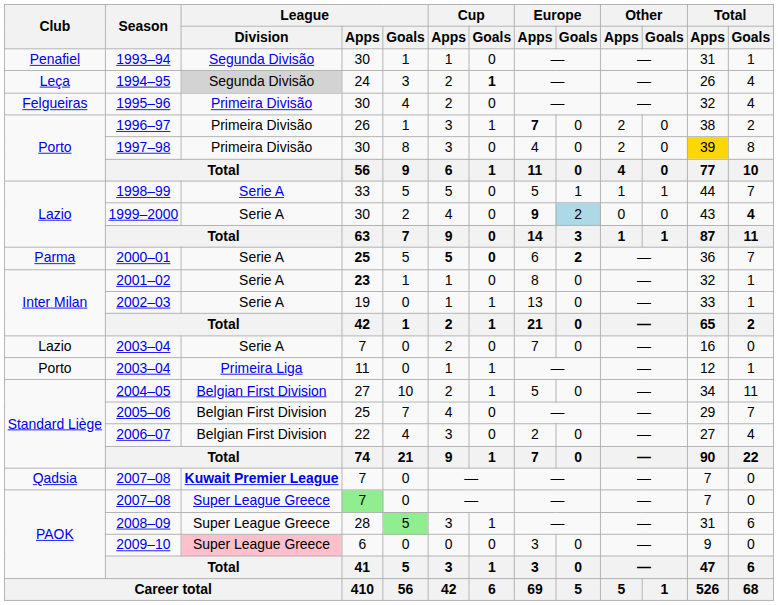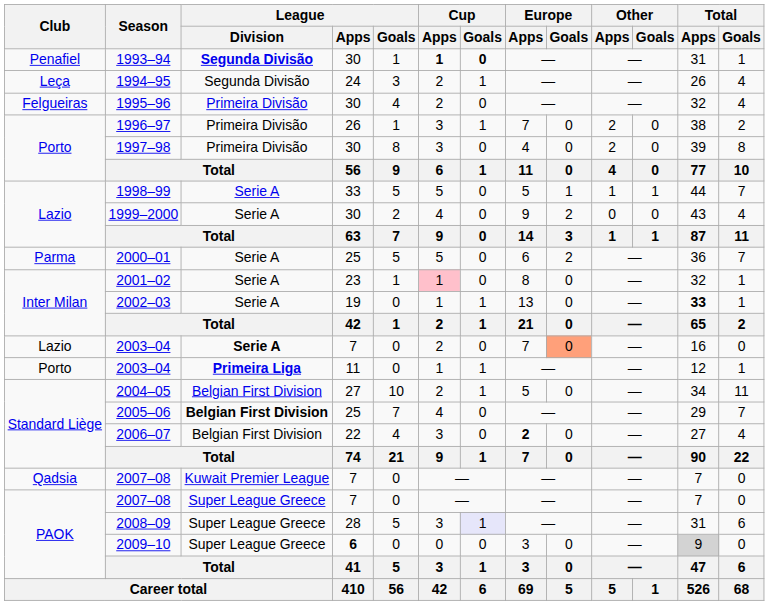1993–94 | League / Division: normal -> bold
1993–94 | Cup / Apps: normal -> bold
1993–94 | Cup / Goals: normal -> bold
1994–95 | League / Division: lightgrey background -> no background
1994–95 | Cup / Goals: bold -> normal
1996–97 | Europe / Apps: bold -> normal
1997–98 | Total / Apps: gold background -> no background
1999–2000 | Europe / Apps: bold -> normal
1999–2000 | Europe / Goals: lightblue background -> no background
1999–2000 | Total / Goals: bold -> normal
2000–01 | League / Apps: bold -> normal
2000–01 | Cup / Apps: bold -> normal
2000–01 | Cup / Goals: bold -> normal
2000–01 | Europe / Goals: bold -> normal
2001–02 | League / Apps: bold -> normal
2001–02 | Cup / Apps: no background -> pink background
2002–03 | Total / Apps: normal -> bold
Lazio / 2003–04 | League / Division: normal -> bold
Lazio / 2003–04 | Europe / Goals: no background -> lightsalmon background
Porto / 2003–04 | League / Division: normal -> bold
2005–06 | League / Division: normal -> bold
2006–07 | Europe / Apps: normal -> bold
Qadsia / 2007–08 | League / Division: bold -> normal
PAOK / 2007–08 | League / Apps: lightgreen background -> no background
2008–09 | League / Goals: lightgreen background -> no background
2008–09 | Cup / Goals: no background -> lavender background
2009–10 | League / Division: pink background -> no background
2009–10 | League / Apps: normal -> bold
2009–10 | Total / Apps: no background -> lightgrey background
